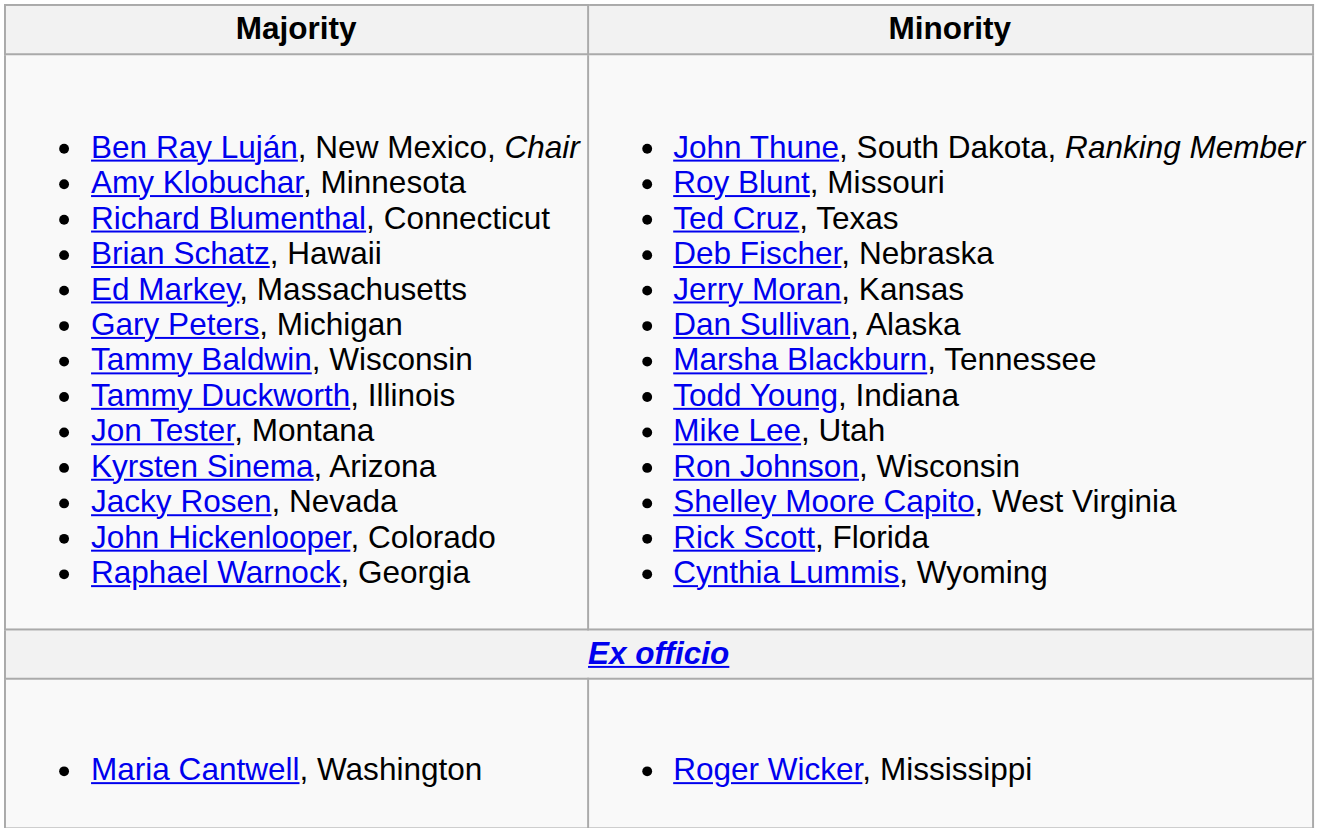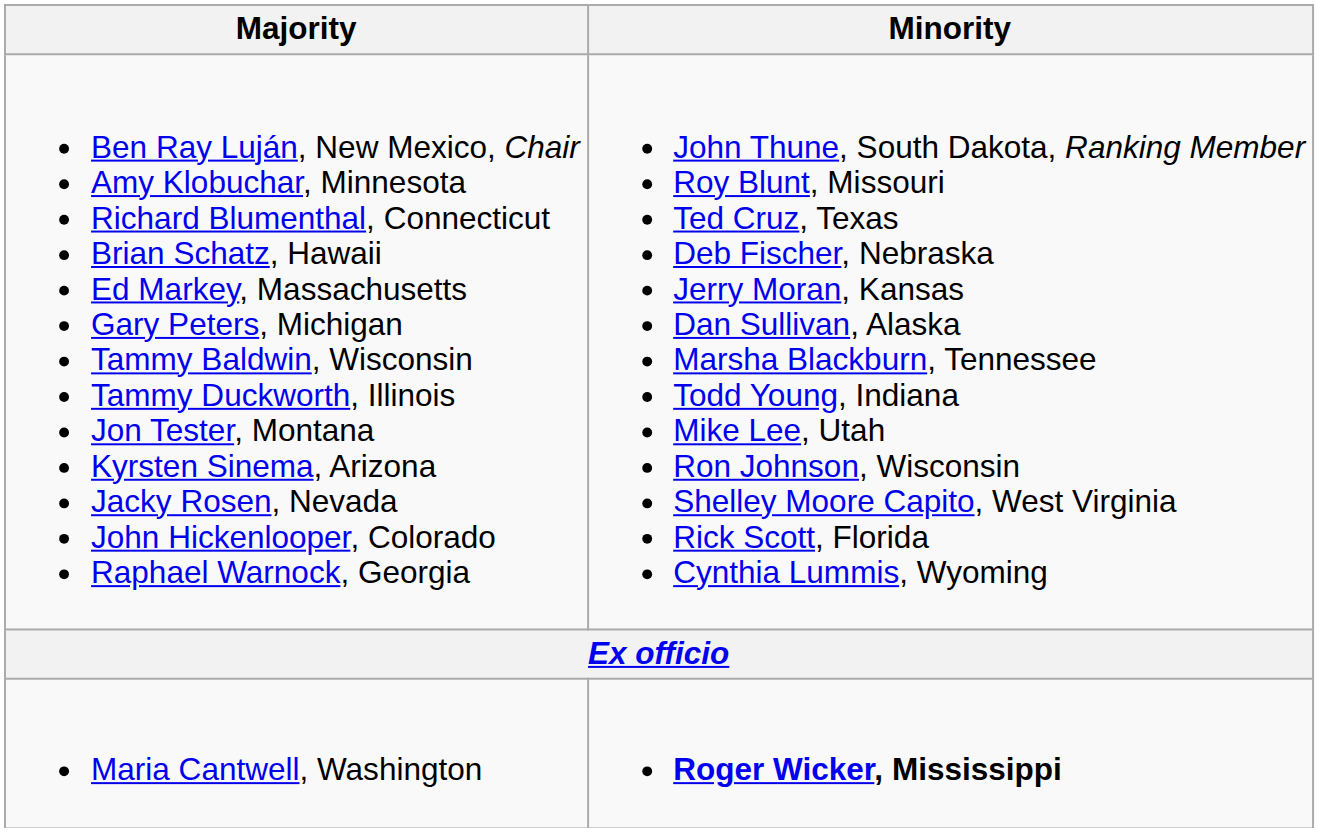Maria Cantwell, Washington | Minority: normal -> bold
